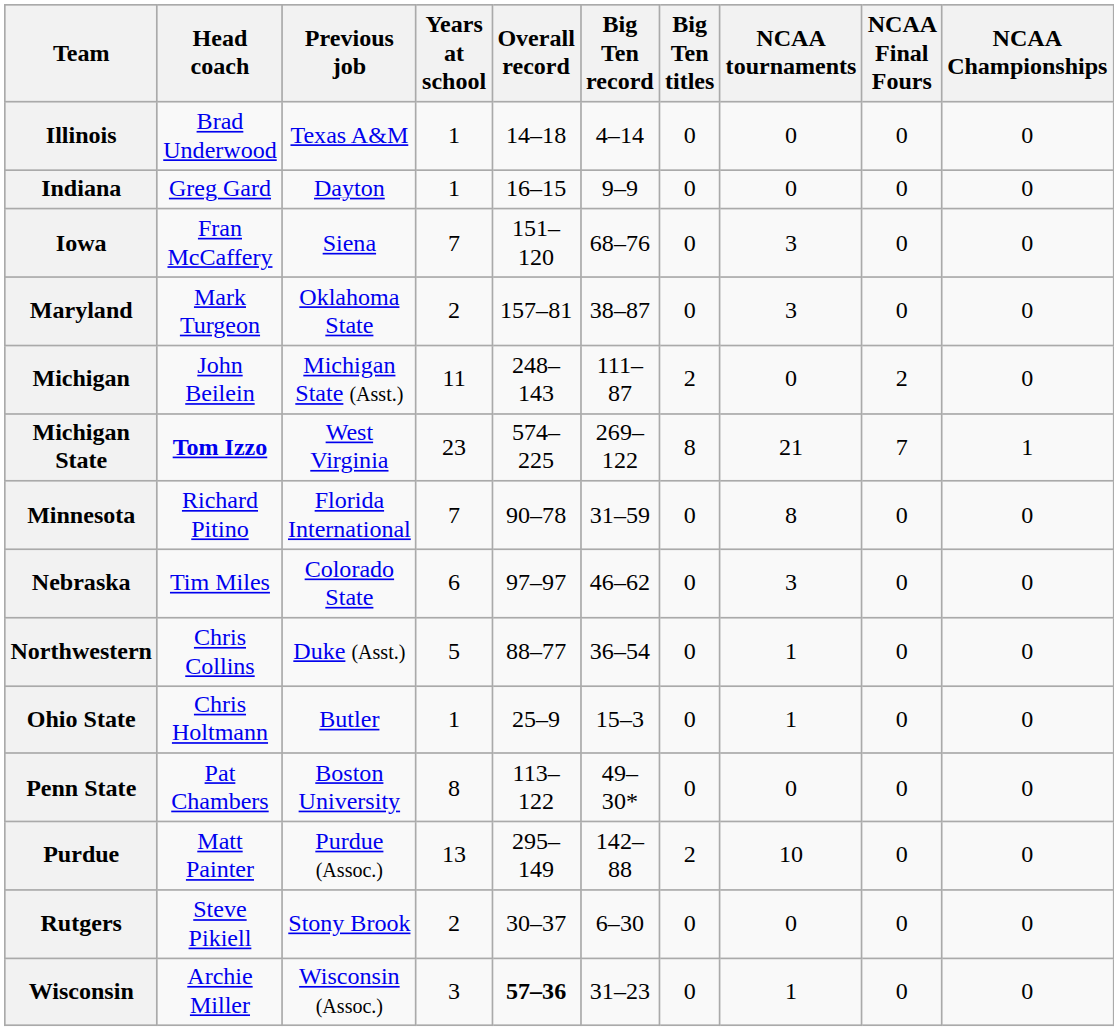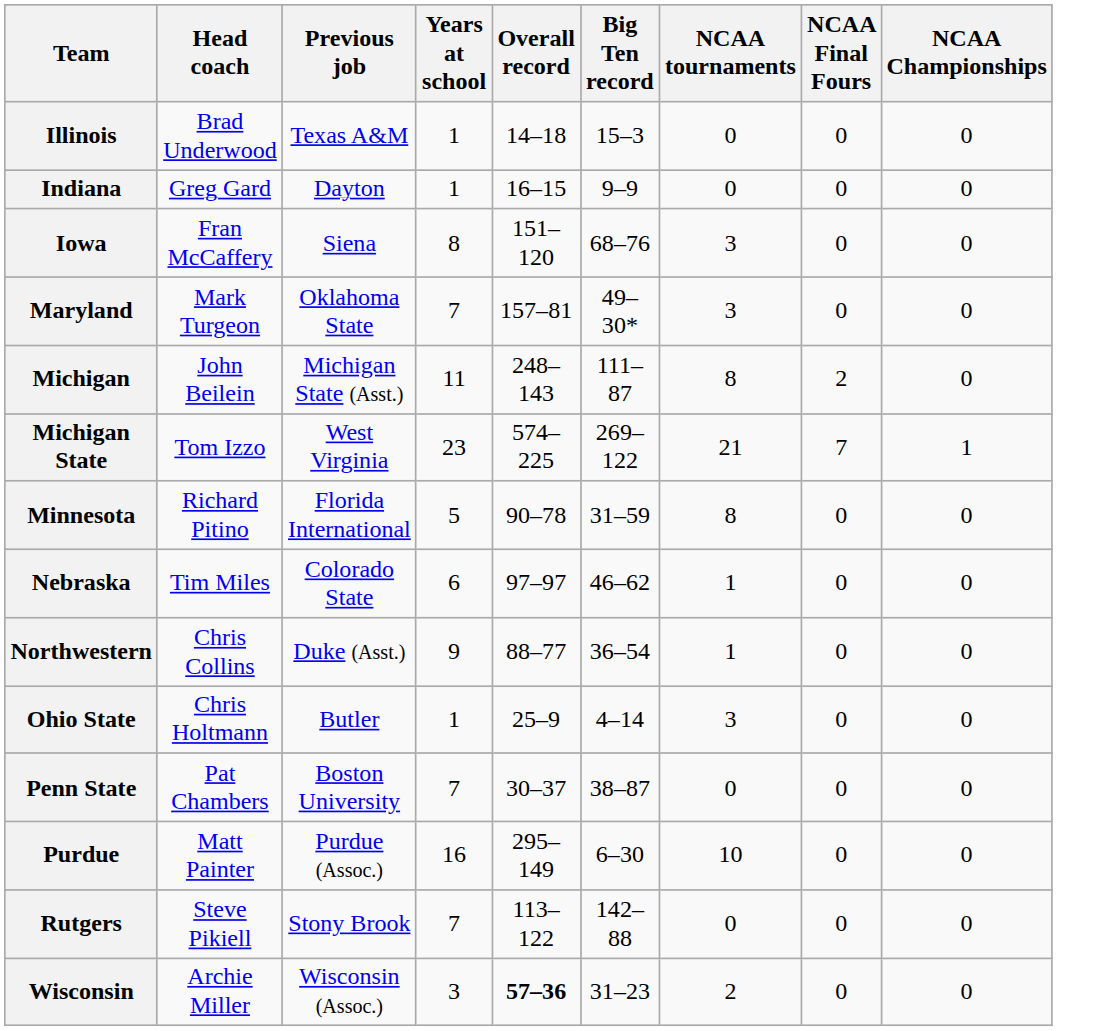- column: Big Ten titles | 0 | 0 | 0 | 0 | 2 | 8 | 0 | 0 | 0 | 0 | 0 | 2 | 0 | 0
Illinois | Big Ten record: 4–14 -> 15–3
Iowa | Years at school: 7 -> 8
Maryland | Years at school: 2 -> 7
Maryland | Big Ten record: 38–87 -> 49–30*
Michigan | NCAA tournaments: 0 -> 8
Michigan State | Head coach: bold -> normal
Minnesota | Years at school: 7 -> 5
Nebraska | NCAA tournaments: 3 -> 1
Northwestern | Years at school: 5 -> 9
Ohio State | Big Ten record: 15–3 -> 4–14
Ohio State | NCAA tournaments: 1 -> 3
Penn State | Years at school: 8 -> 7
Penn State | Overall record: 113–122 -> 30–37
Penn State | Big Ten record: 49–30* -> 38–87
Purdue | Years at school: 13 -> 16
Purdue | Big Ten record: 142–88 -> 6–30
Rutgers | Years at school: 2 -> 7
Rutgers | Overall record: 30–37 -> 113–122
Rutgers | Big Ten record: 6–30 -> 142–88
Wisconsin | NCAA tournaments: 1 -> 2
